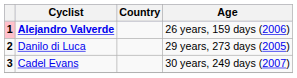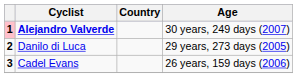Alejandro Valverde | Age: 26 years, 159 days (2006) -> 30 years, 249 days (2007)
Cadel Evans | Age: 30 years, 249 days (2007) -> 26 years, 159 days (2006)
